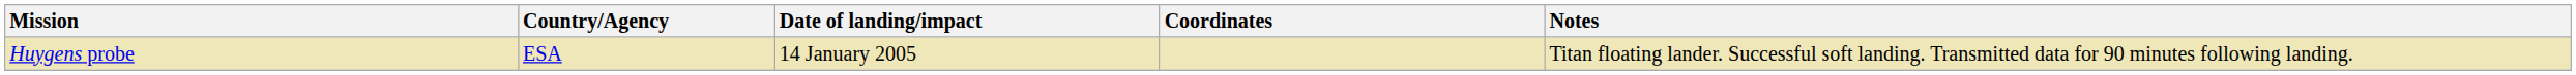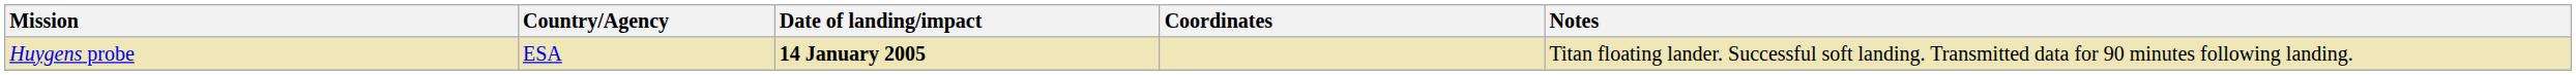Huygens probe | Date of landing/impact: normal -> bold
